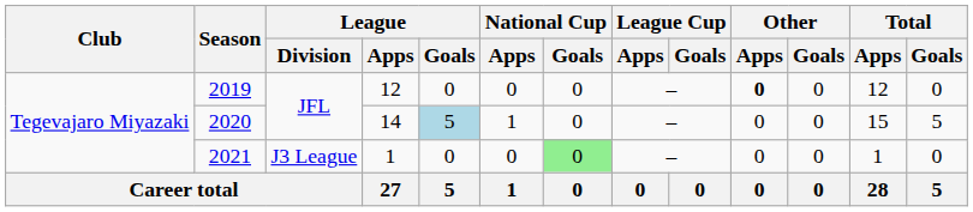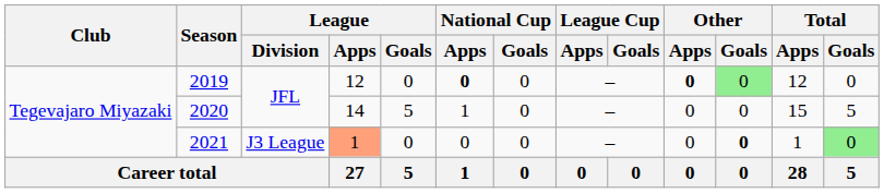2019 | National Cup / Apps: normal -> bold
2019 | Other / Goals: no background -> lightgreen background
2020 | League / Goals: lightblue background -> no background
2021 | League / Apps: no background -> lightsalmon background
2021 | National Cup / Goals: lightgreen background -> no background
2021 | Other / Goals: normal -> bold
2021 | Total / Goals: no background -> lightgreen background
